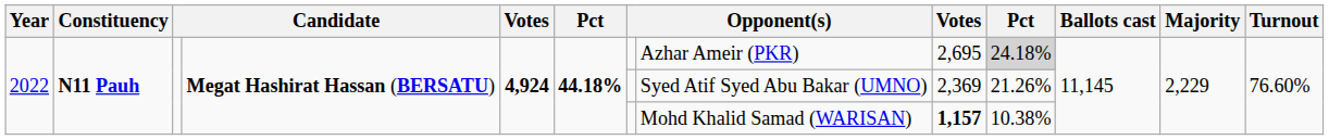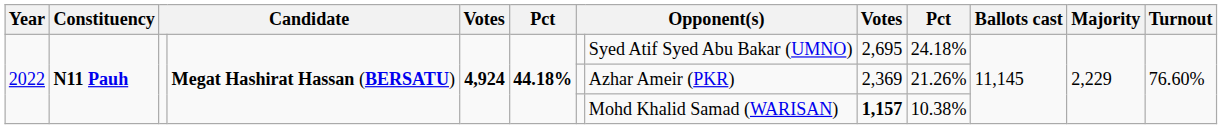row 2 | column 8: Azhar Ameir (PKR) -> Syed Atif Syed Abu Bakar (UMNO)
row 2 | column 10: lightgrey background -> no background
row 3 | column 8: Syed Atif Syed Abu Bakar (UMNO) -> Azhar Ameir (PKR)
